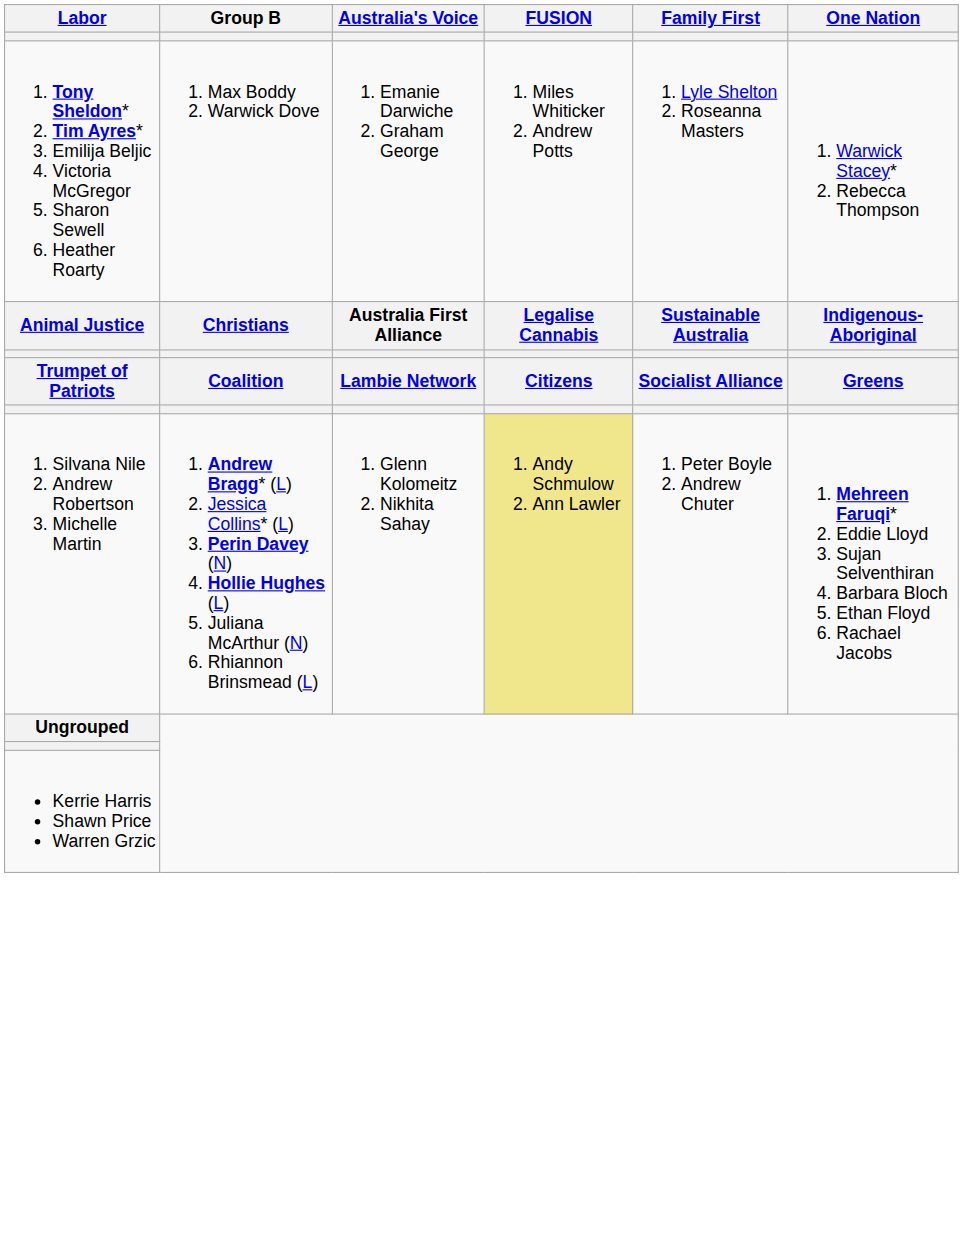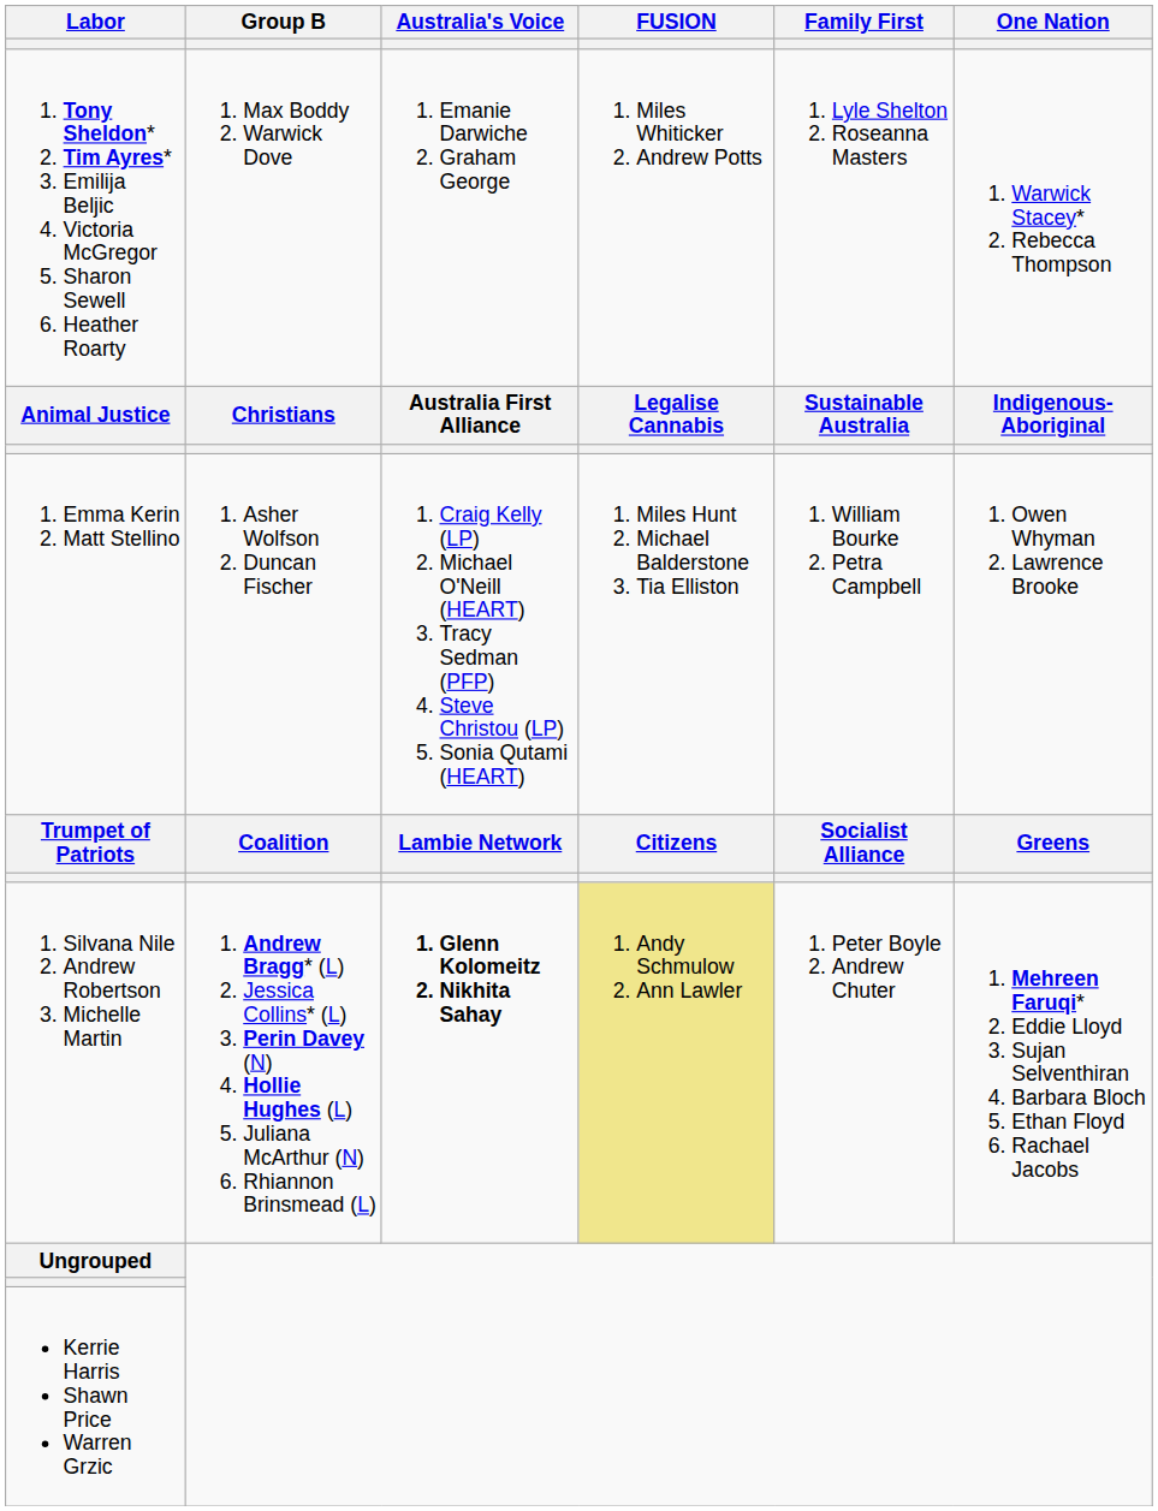+ row: Emma Kerin Matt Stellino | Asher Wolfson Duncan Fischer | Craig Kelly (LP) Michael O'Neill (HEART) Tracy Sedman (PFP) Steve Christou (LP) Sonia Qutami (HEART) | Miles Hunt Michael Balderstone Tia Elliston | William Bourke Petra Campbell | Owen Whyman Lawrence Brooke
Silvana Nile Andrew Robertson Michelle Martin | Australia's Voice: normal -> bold
